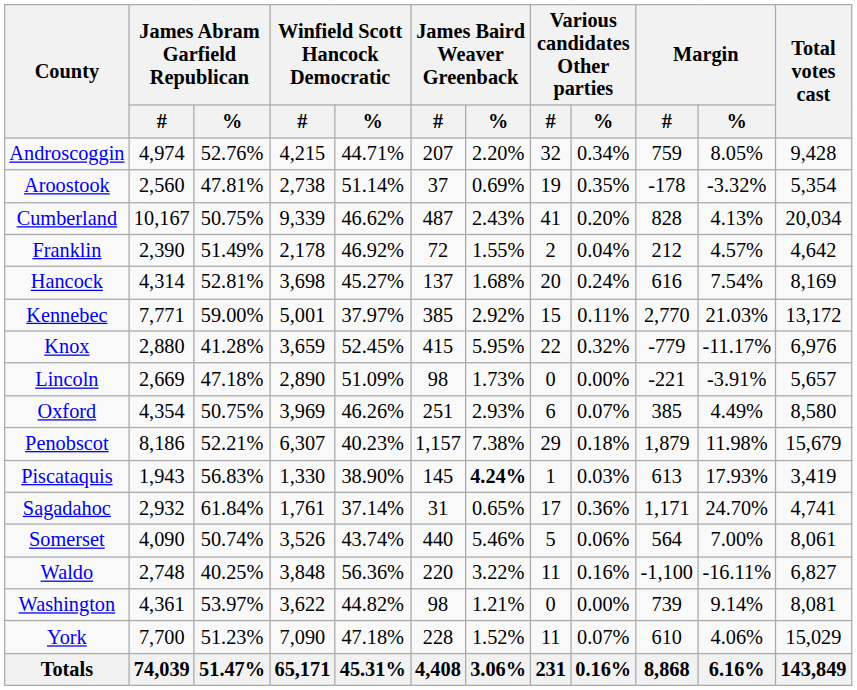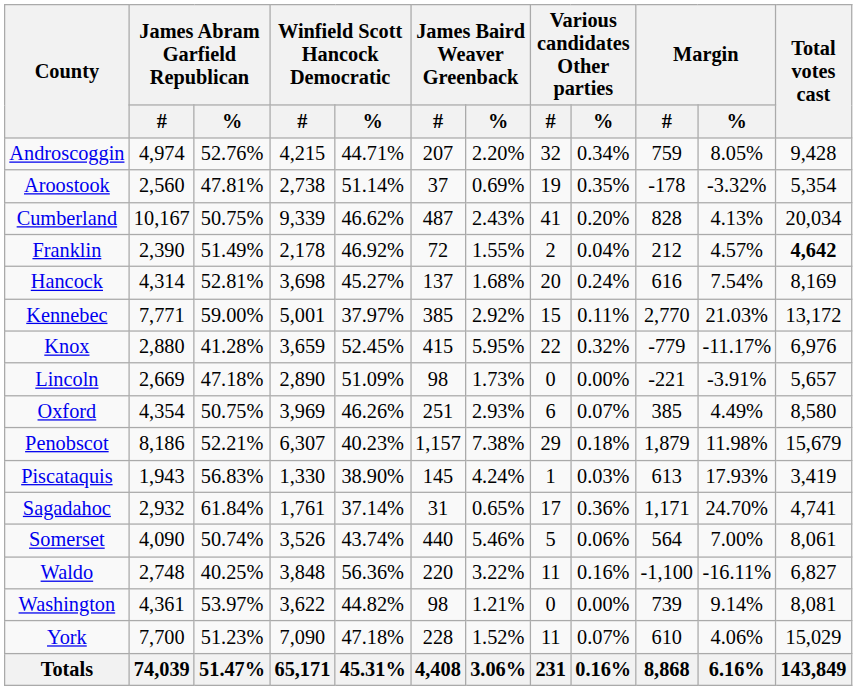Franklin | Total votes cast: normal -> bold
Piscataquis | James Baird Weaver Greenback / %: bold -> normal
